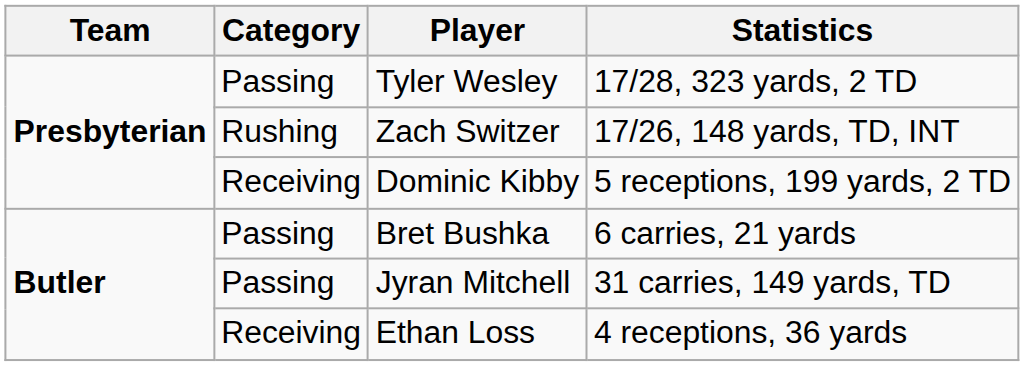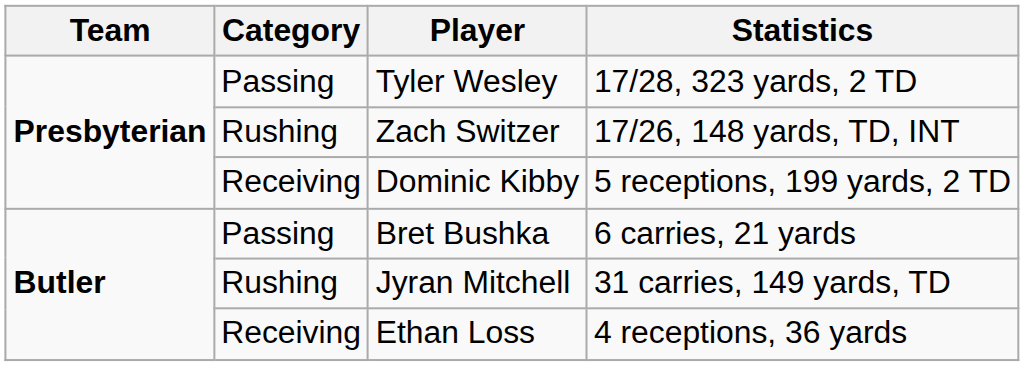Jyran Mitchell | Category: Passing -> Rushing
